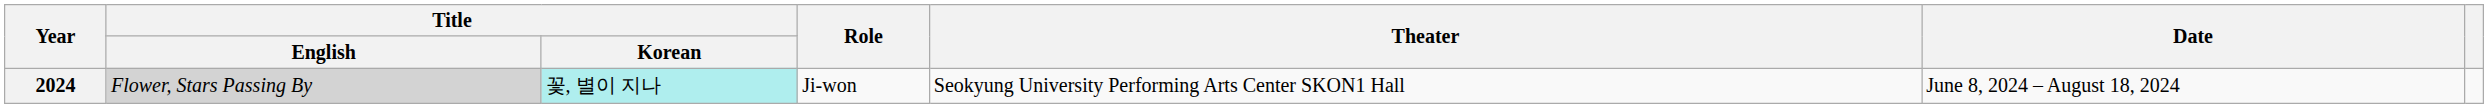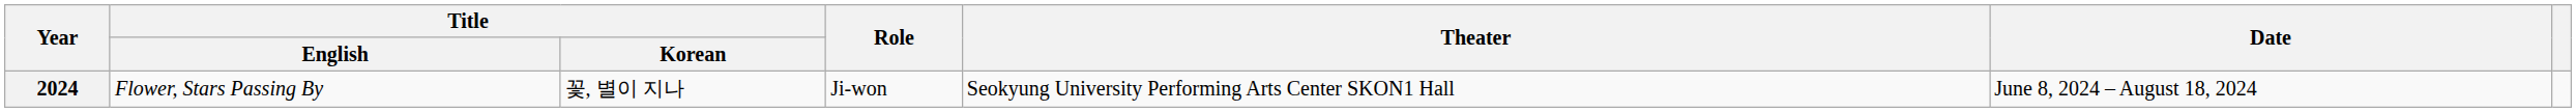2024 | Title / English: lightgrey background -> no background
2024 | Title / Korean: paleturquoise background -> no background
